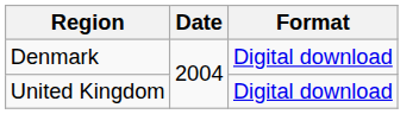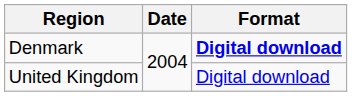Denmark | Format: normal -> bold
